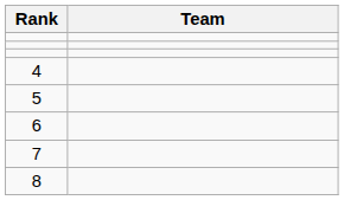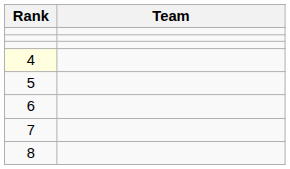row 5 | Rank: no background -> lightyellow background
